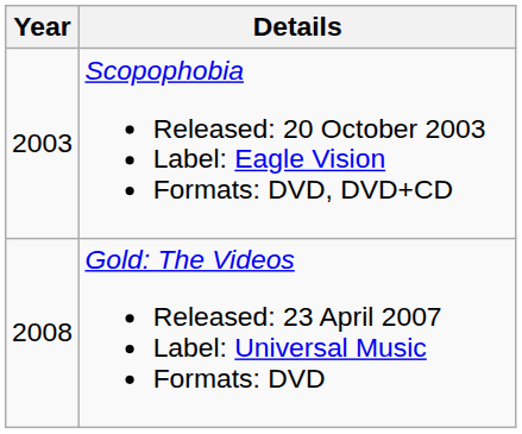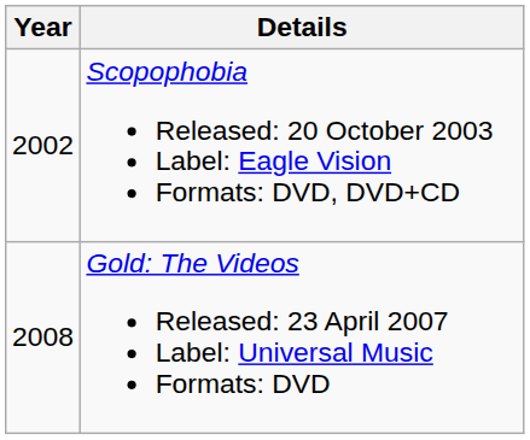row 2 | Year: 2003 -> 2002
